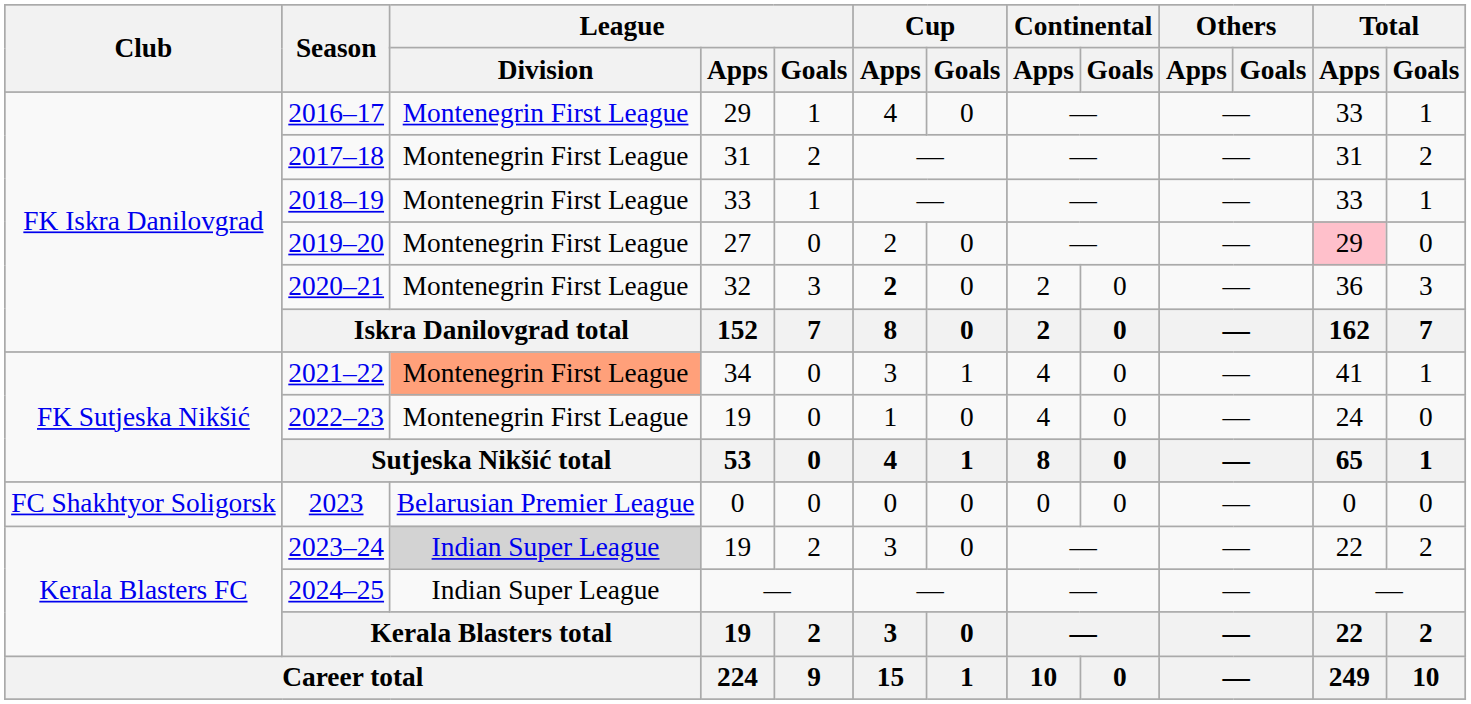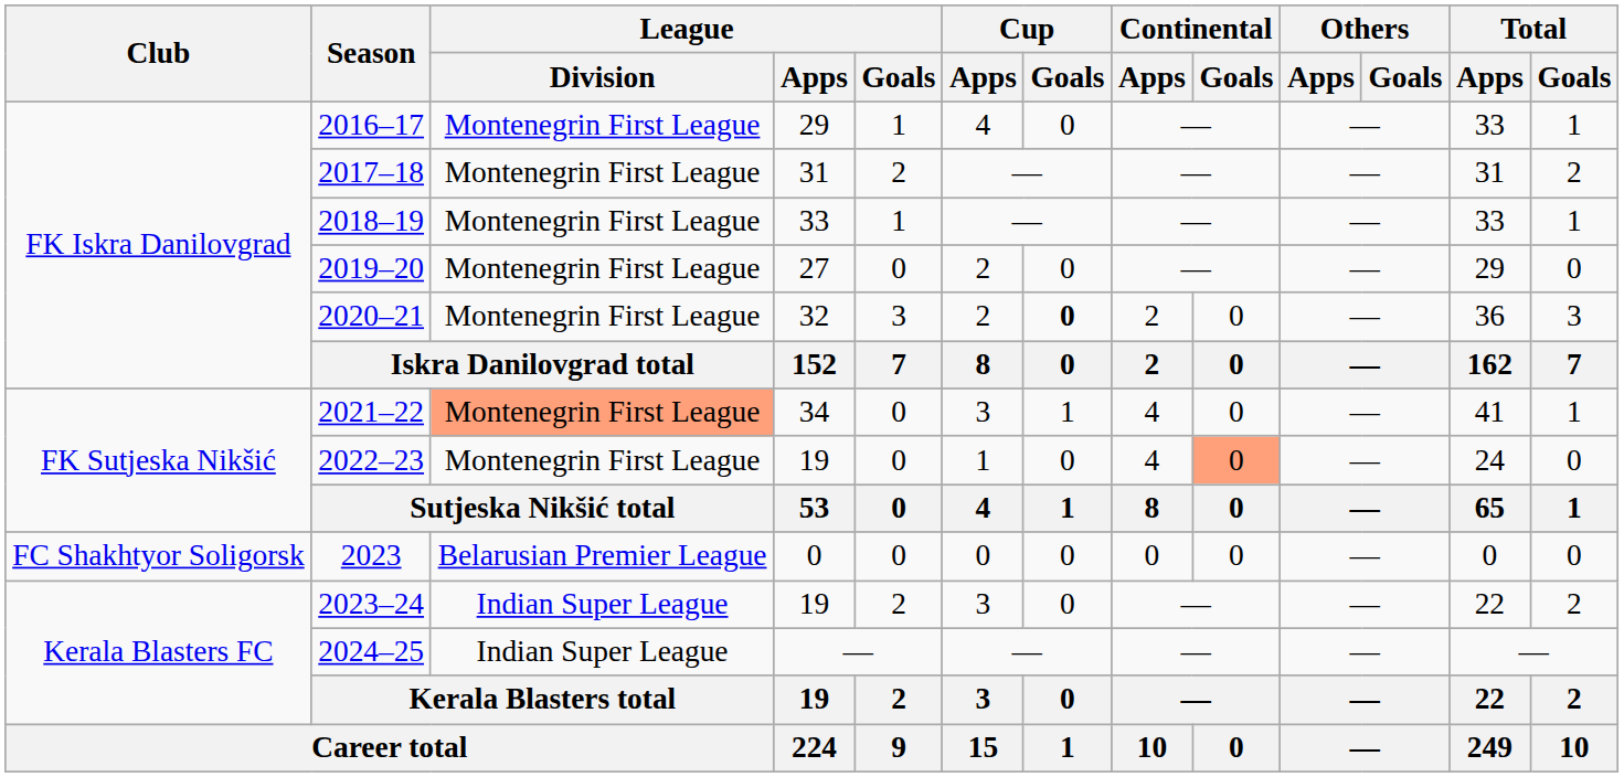2019–20 | Total / Apps: pink background -> no background
2020–21 | Cup / Apps: bold -> normal
2020–21 | Cup / Goals: normal -> bold
2022–23 | Continental / Goals: no background -> lightsalmon background
2023–24 | League / Division: lightgrey background -> no background
